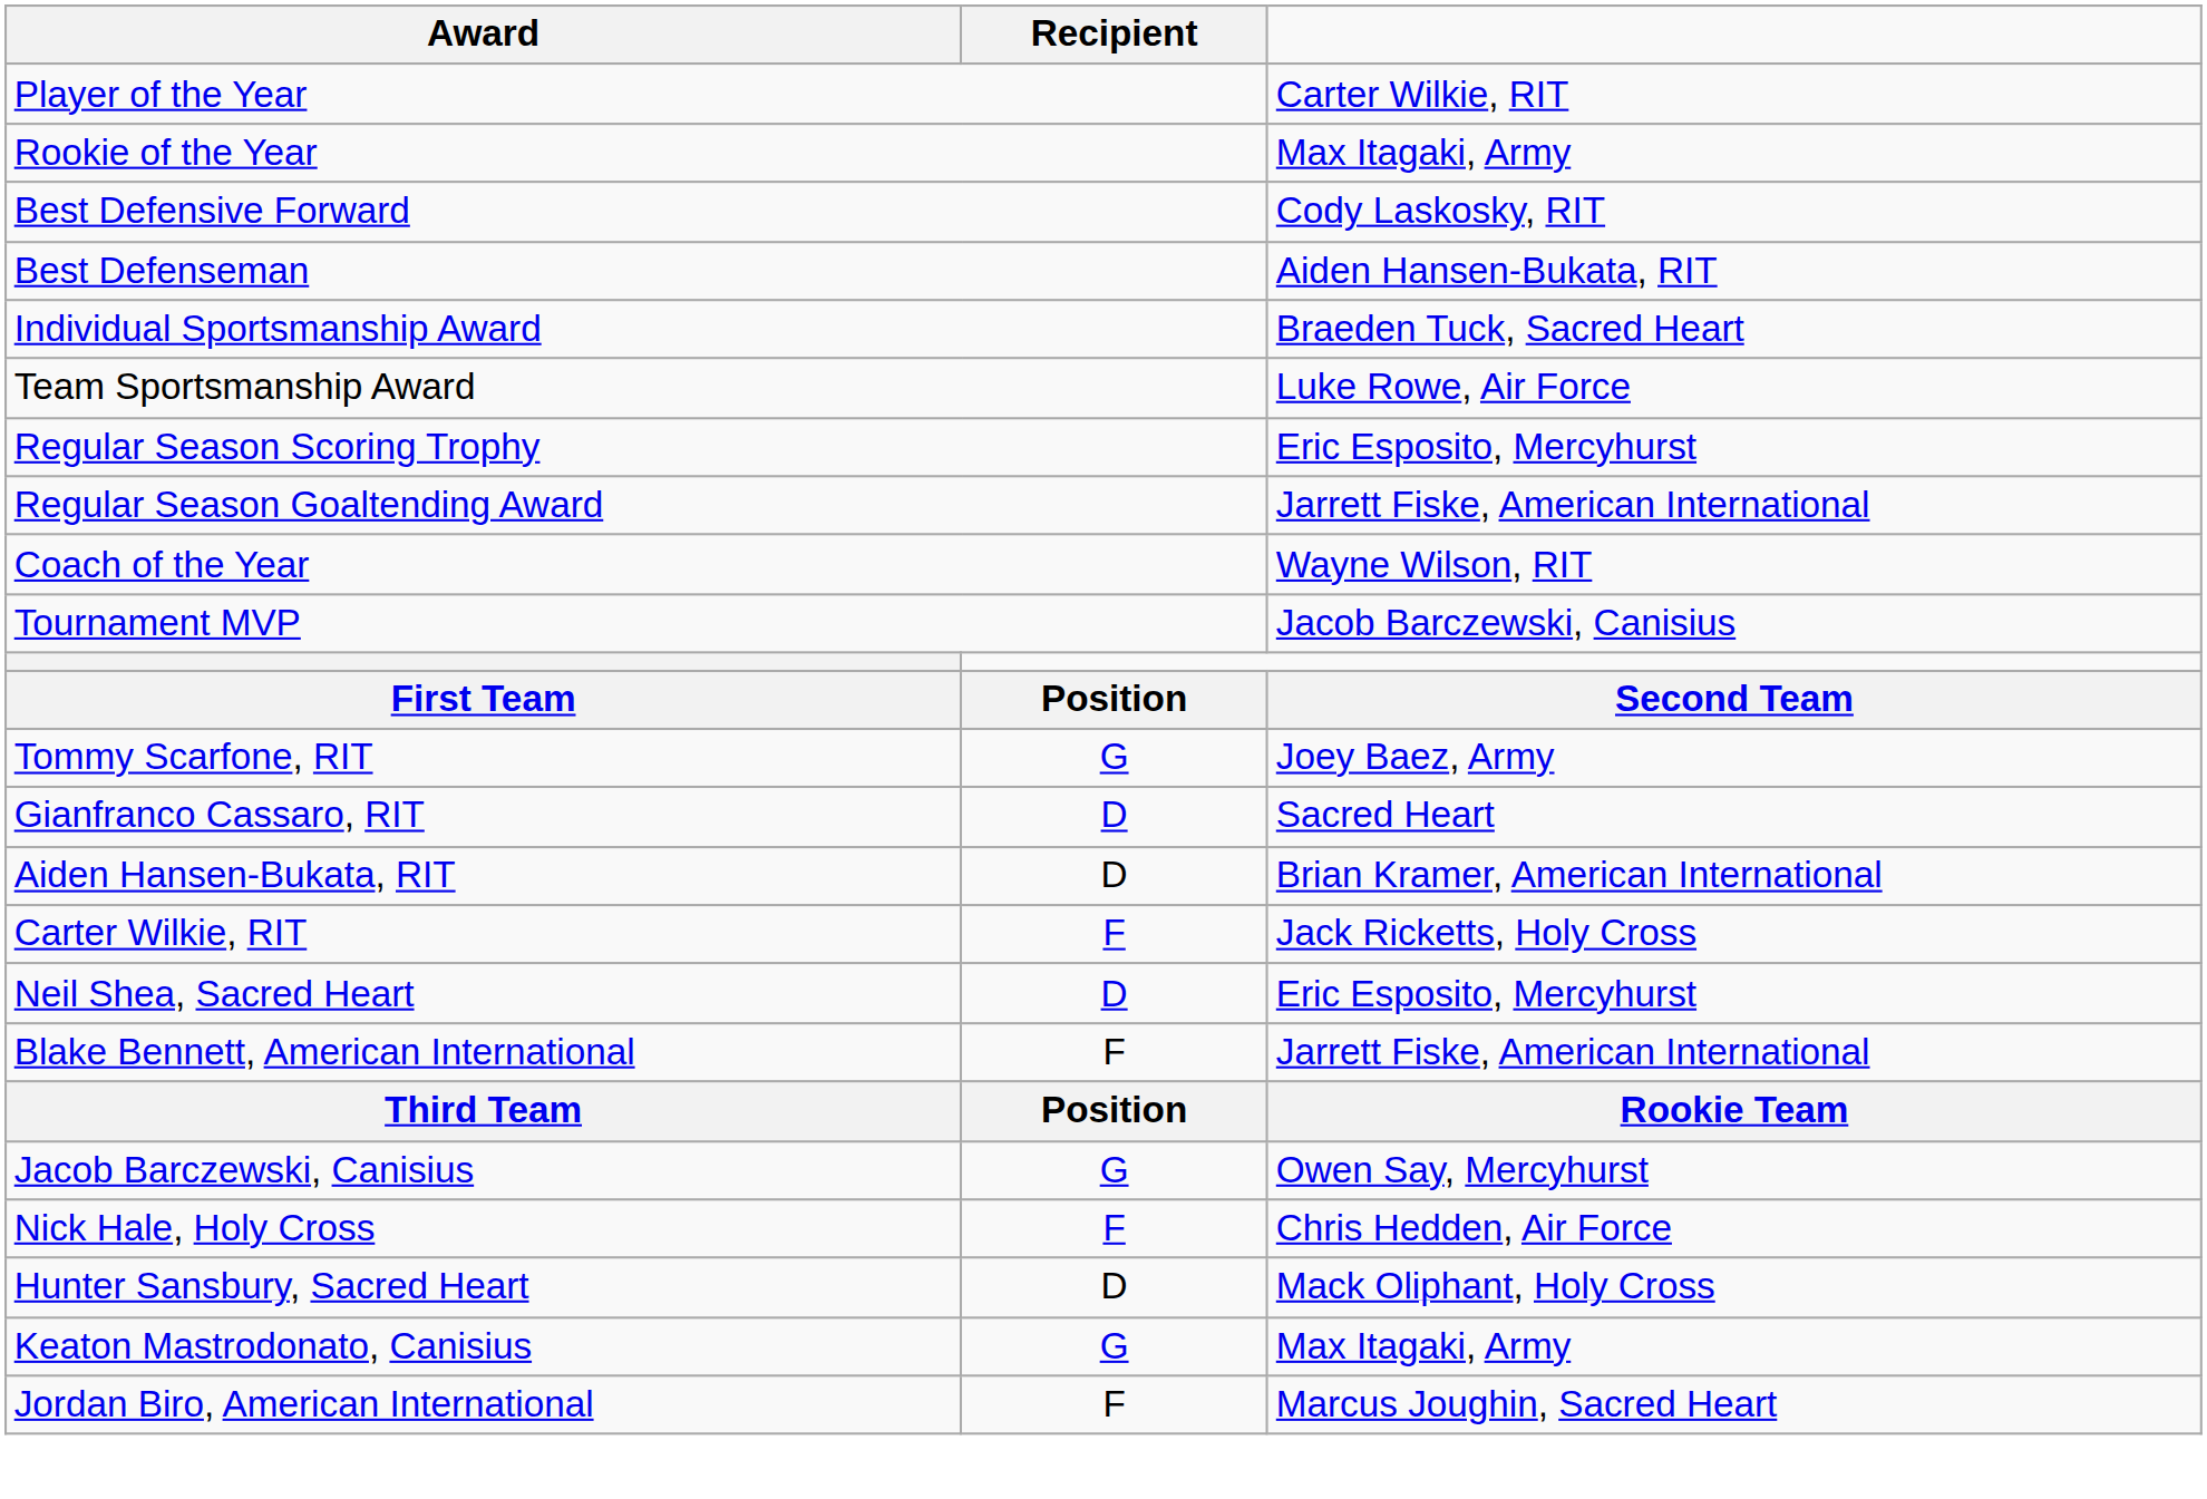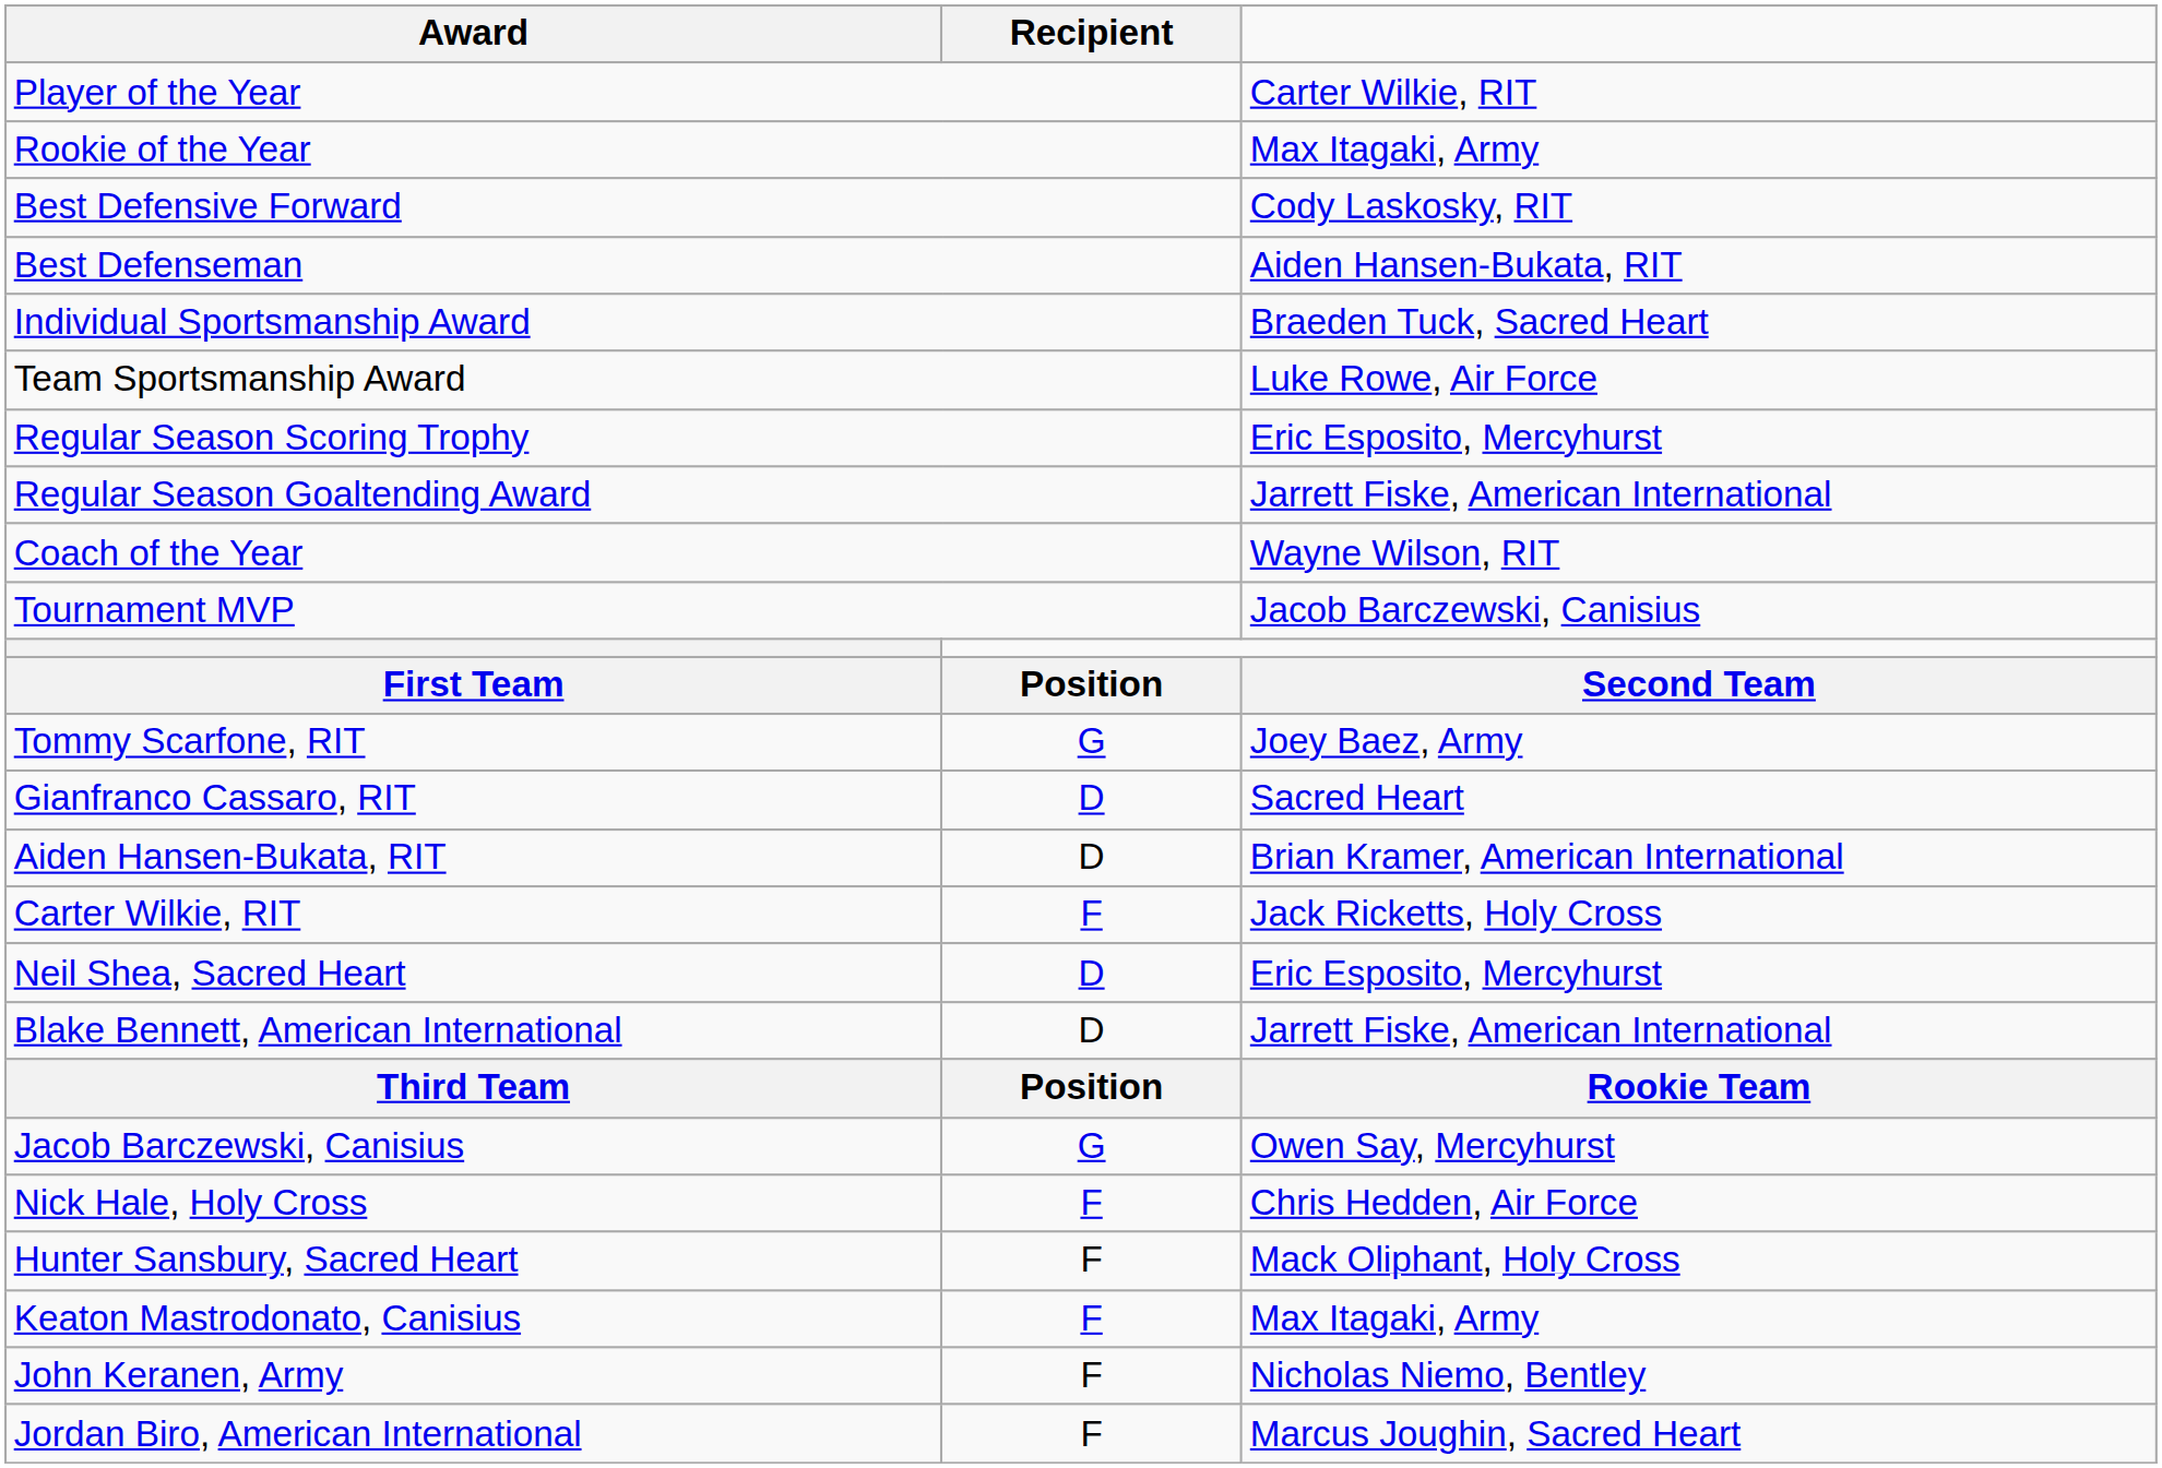Blake Bennett, American International | Recipient: F -> D
Hunter Sansbury, Sacred Heart | Recipient: D -> F
Keaton Mastrodonato, Canisius | Recipient: G -> F
+ row: John Keranen, Army | F | Nicholas Niemo, Bentley
